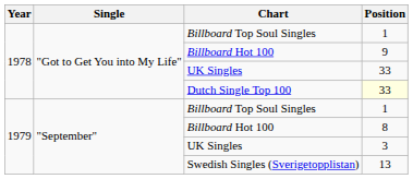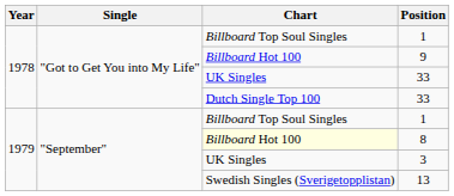Dutch Single Top 100 / 33 | Position: lightyellow background -> no background
8 | Chart: no background -> lightyellow background
